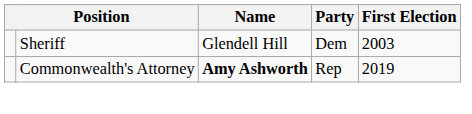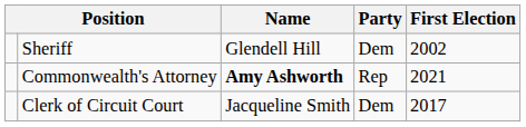Sheriff | First Election: 2003 -> 2002
Commonwealth's Attorney | First Election: 2019 -> 2021
+ row: Clerk of Circuit Court | Jacqueline Smith | Dem | 2017
